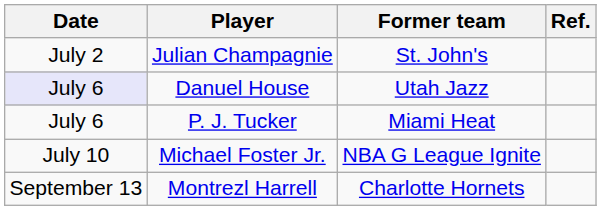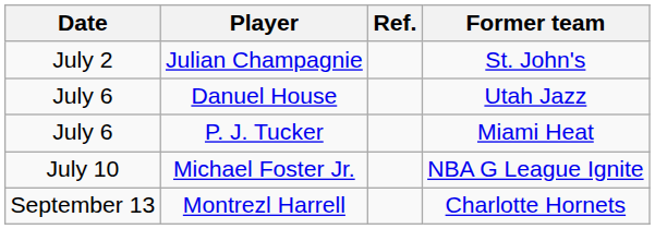columns swapped: Former team <-> Ref.
Danuel House | Date: lavender background -> no background
